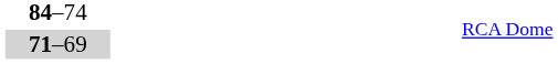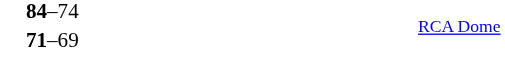71–69 | column 1: lightgrey background -> no background
